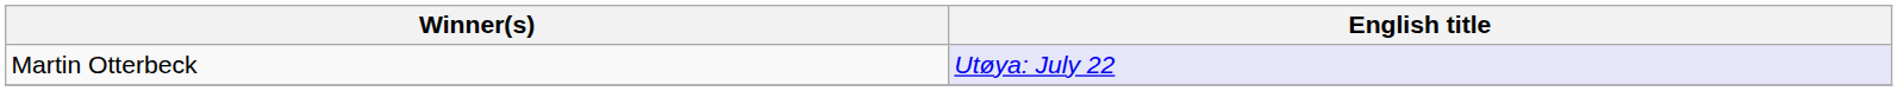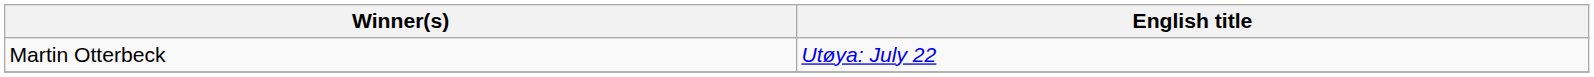Martin Otterbeck | English title: lavender background -> no background
